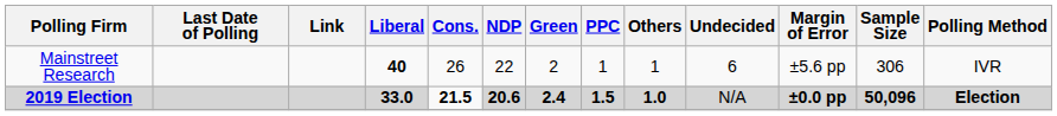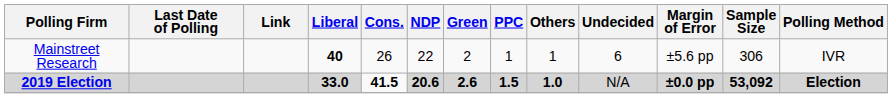2019 Election | Cons.: 21.5 -> 41.5
2019 Election | Green: 2.4 -> 2.6
2019 Election | Sample Size: 50,096 -> 53,092
